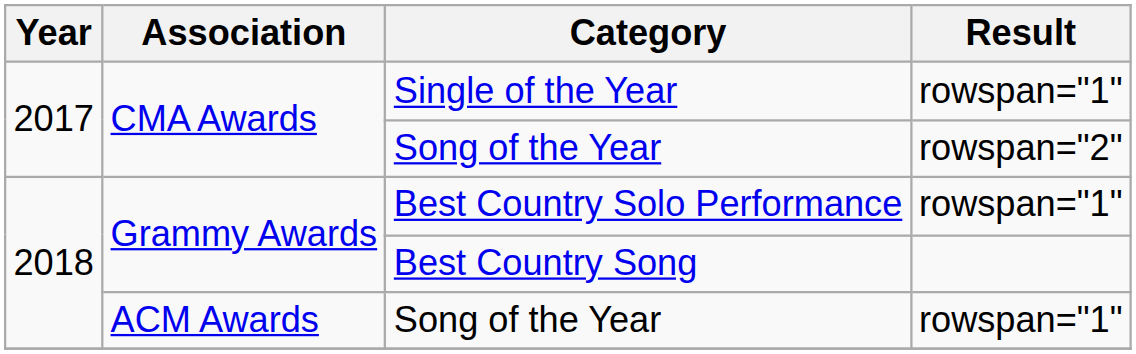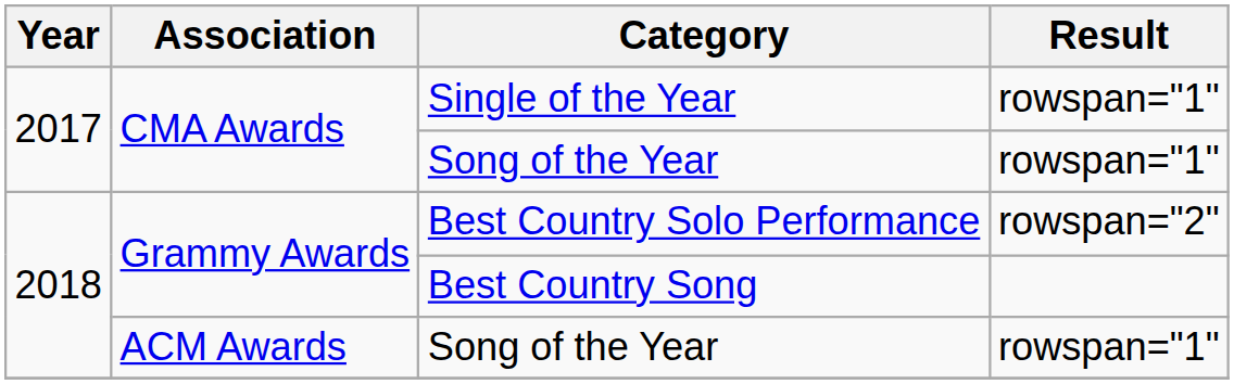CMA Awards / Song of the Year | Result: rowspan="2" -> rowspan="1"
Best Country Solo Performance | Result: rowspan="1" -> rowspan="2"
